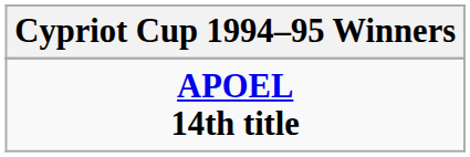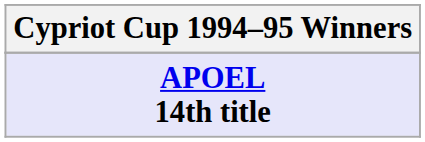row 2 | column 1: no background -> lavender background
